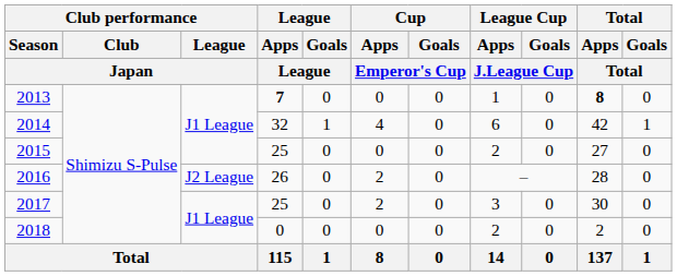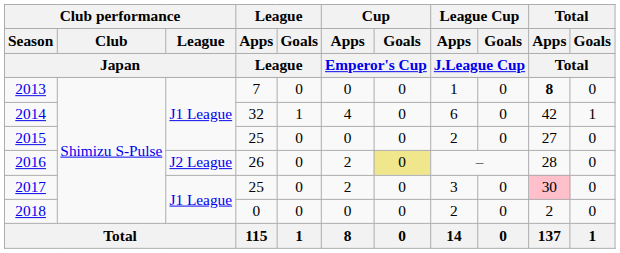2013 | League / Apps / League: bold -> normal
2016 | Cup / Goals / Emperor's Cup: no background -> khaki background
2017 | Total / Apps / Total: no background -> pink background
